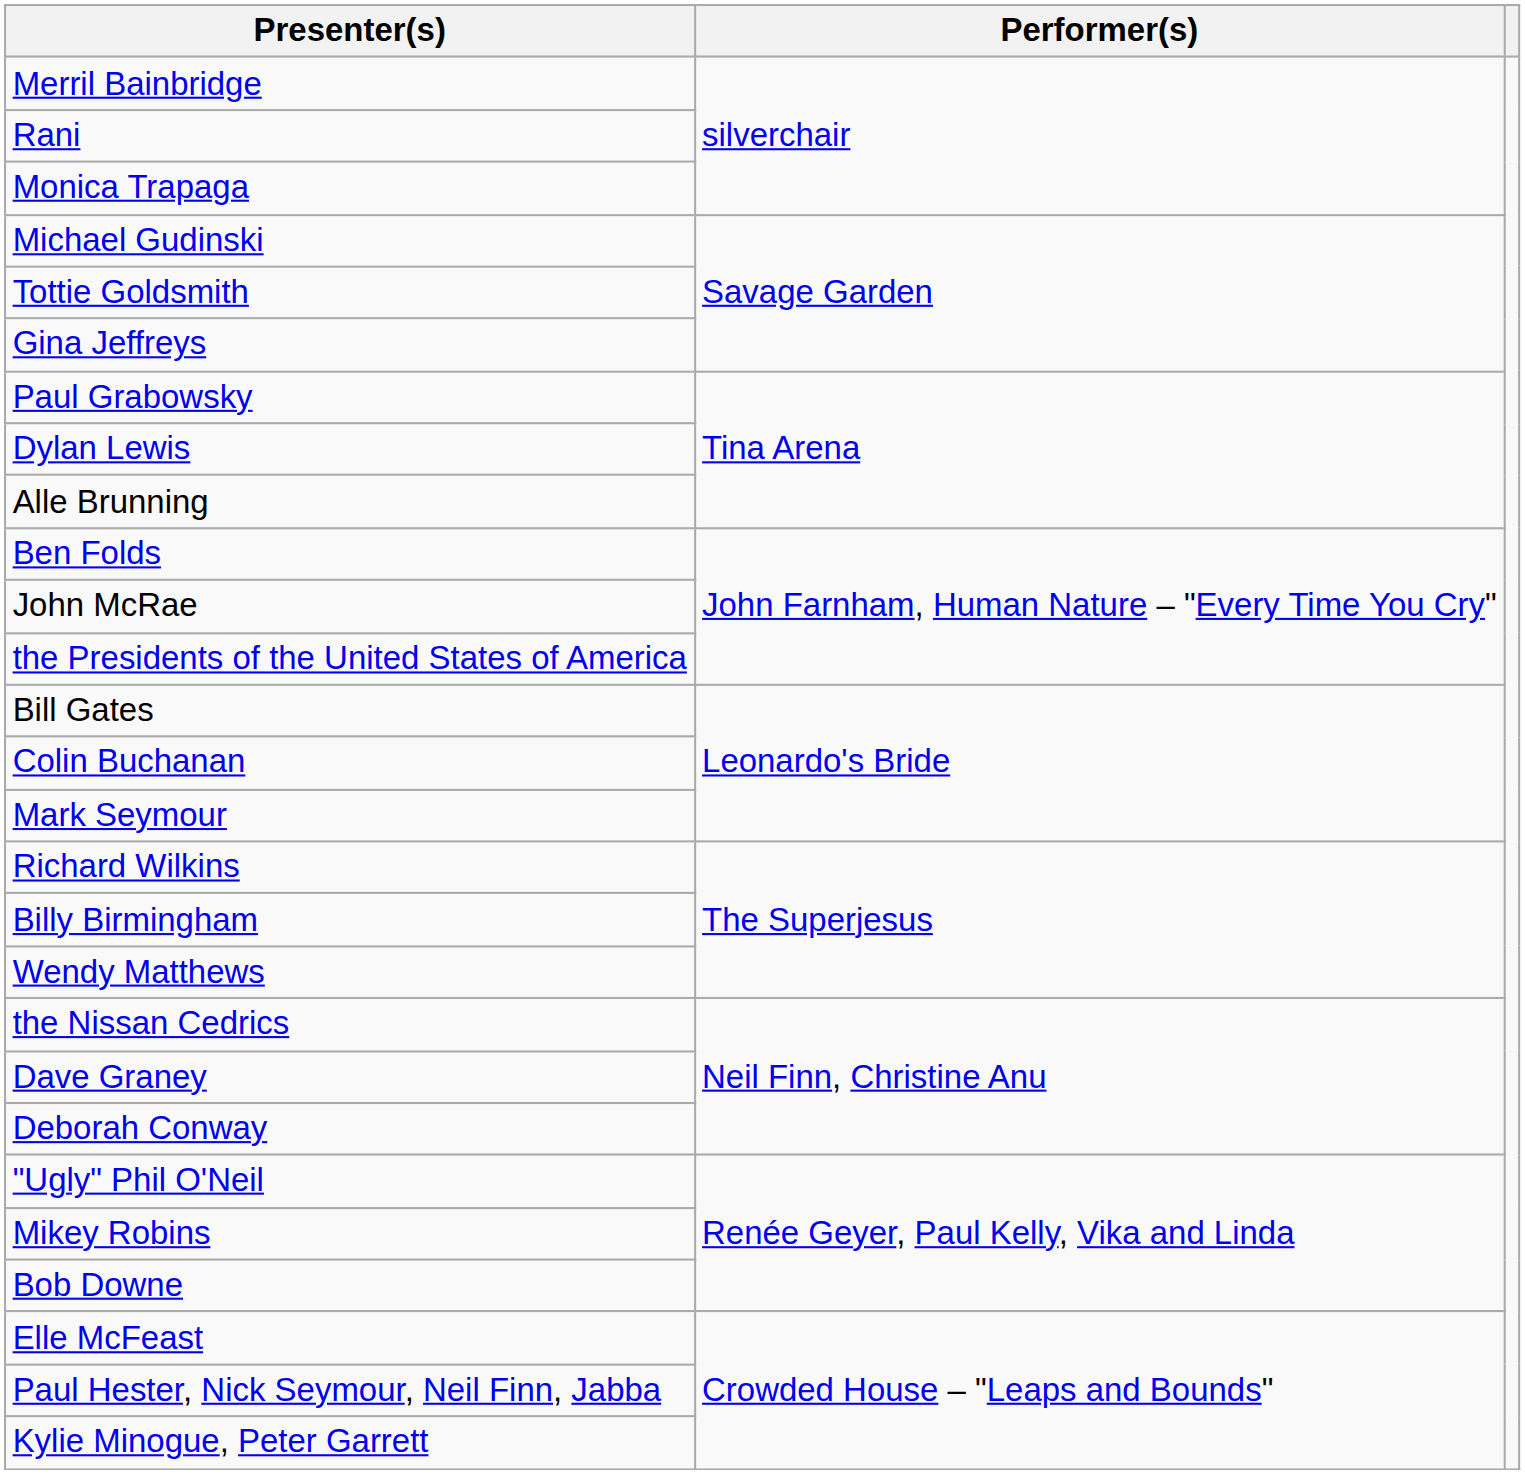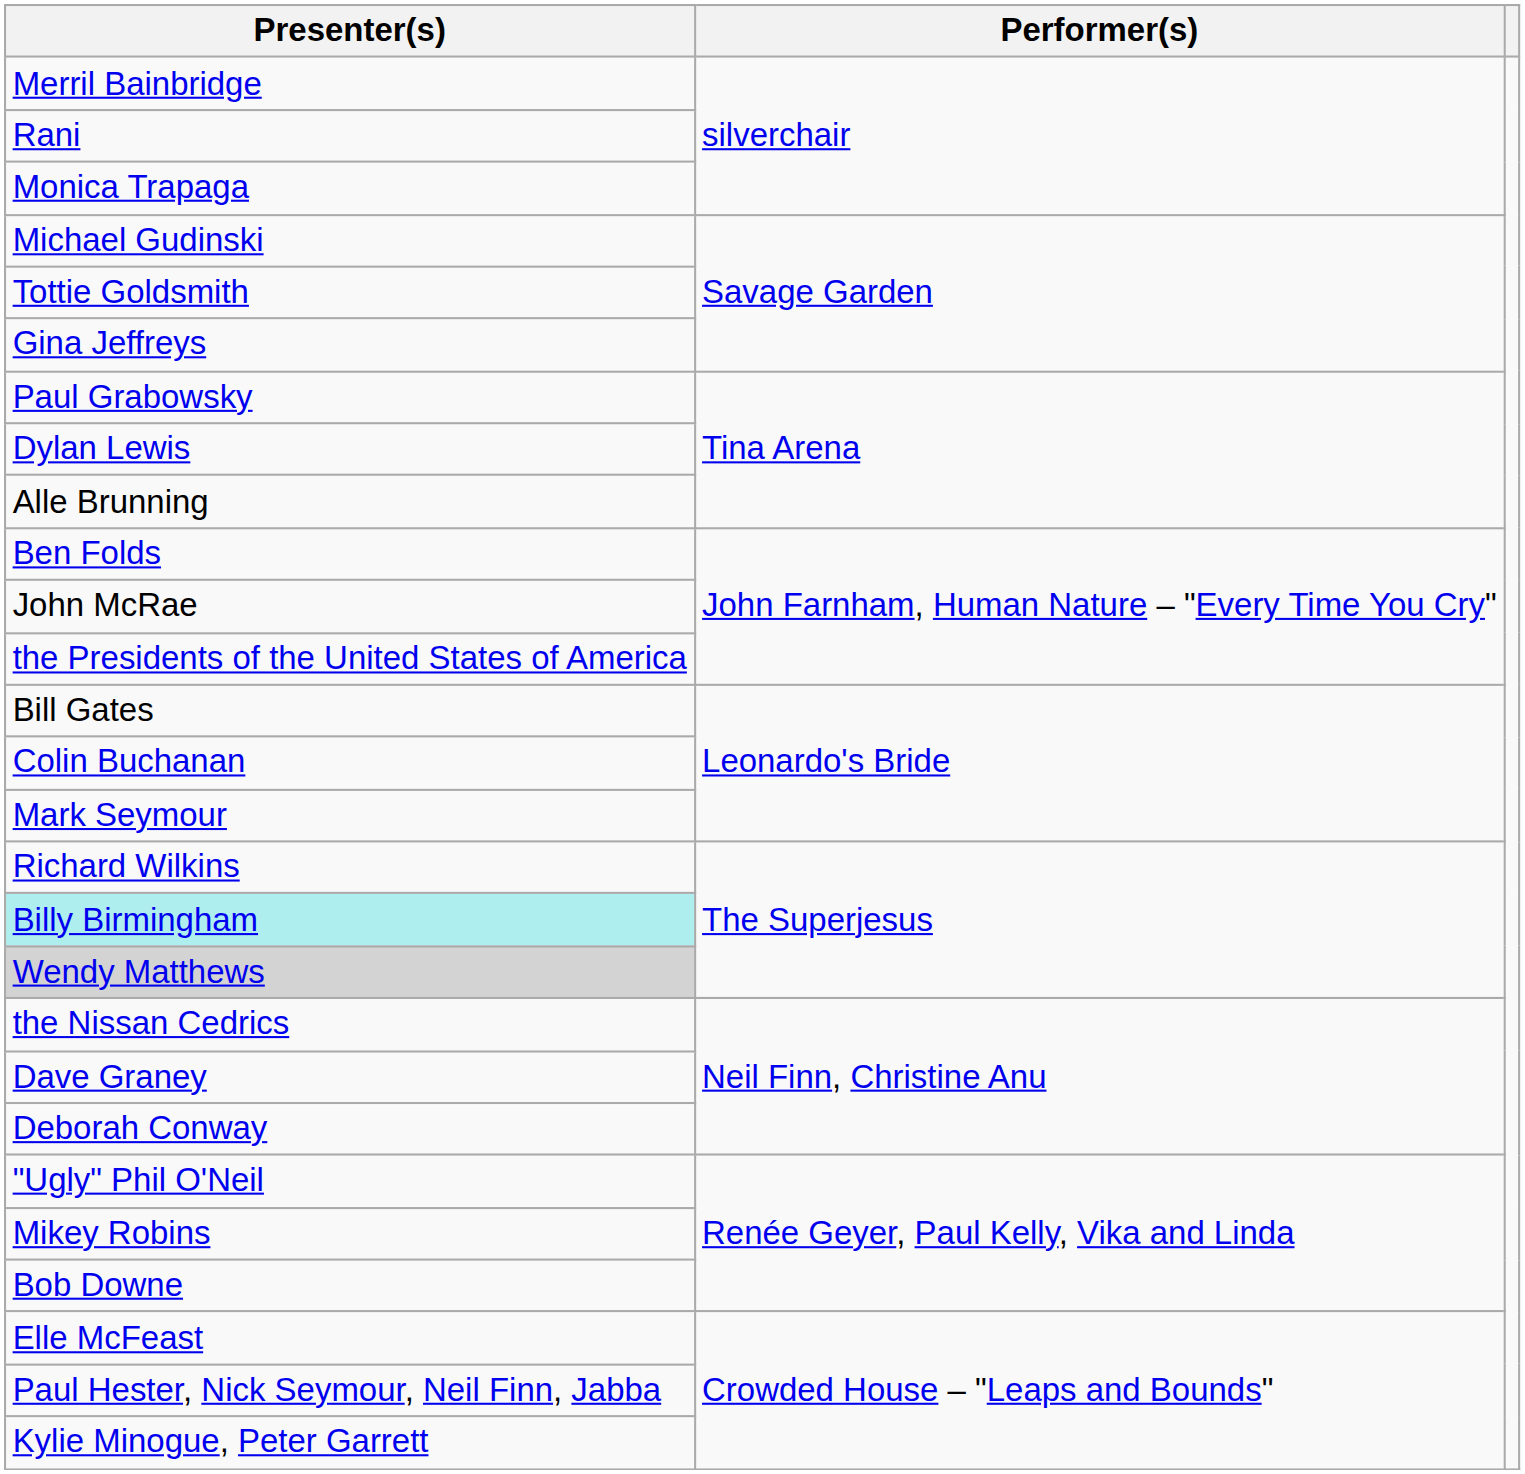Billy Birmingham | Presenter(s): no background -> paleturquoise background
Wendy Matthews | Presenter(s): no background -> lightgrey background
